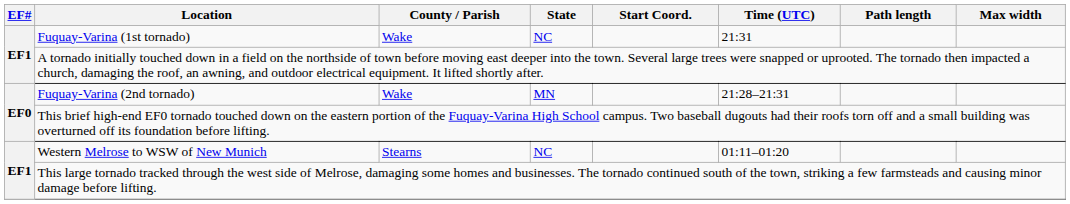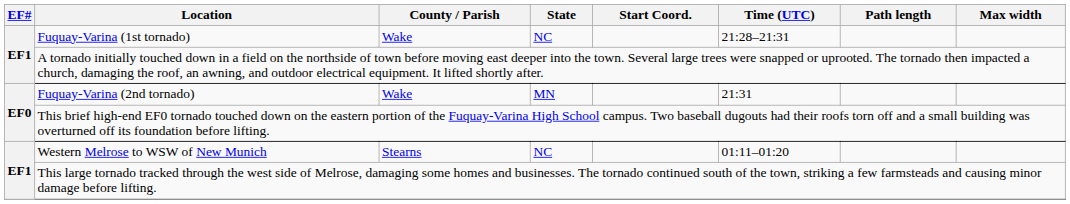Fuquay-Varina (1st tornado) | Time (UTC): 21:31 -> 21:28–21:31
Fuquay-Varina (2nd tornado) | Time (UTC): 21:28–21:31 -> 21:31
